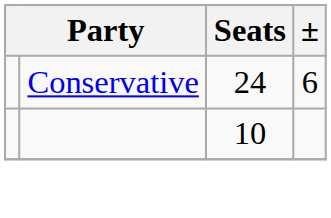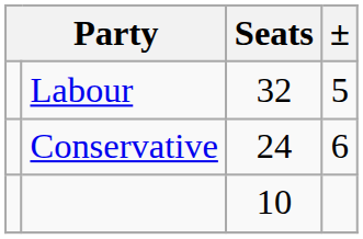+ row: Labour | 32 | 5
